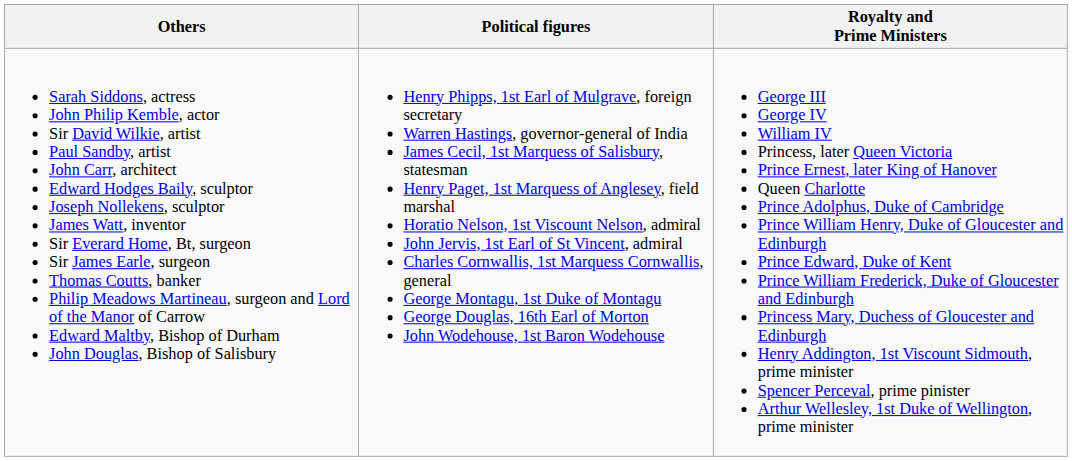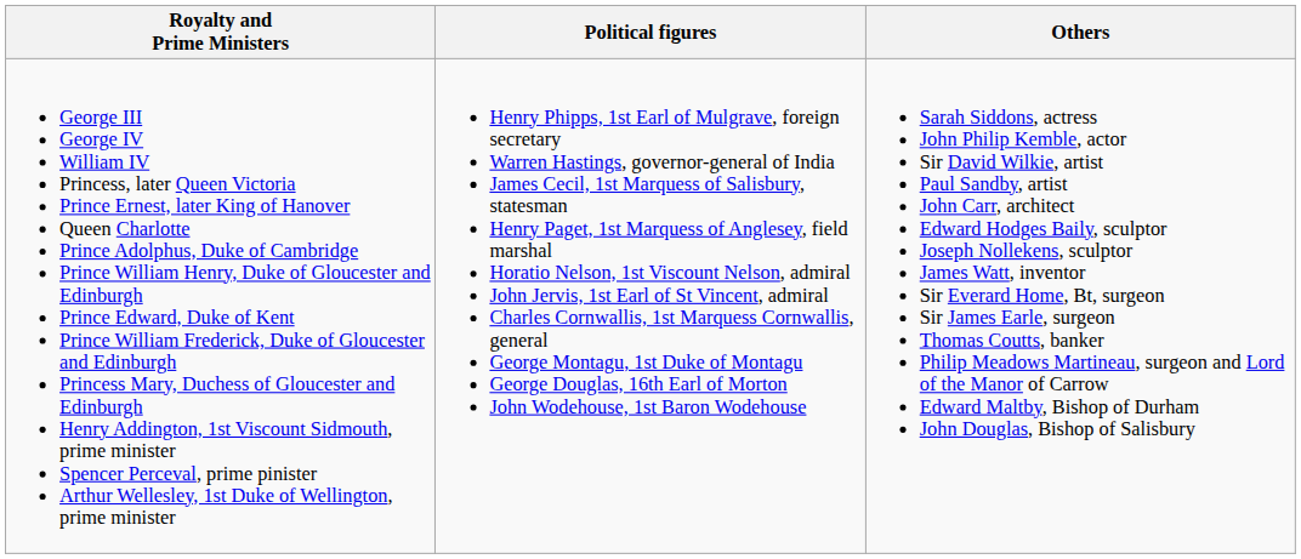columns swapped: Royalty and Prime Ministers <-> Others
